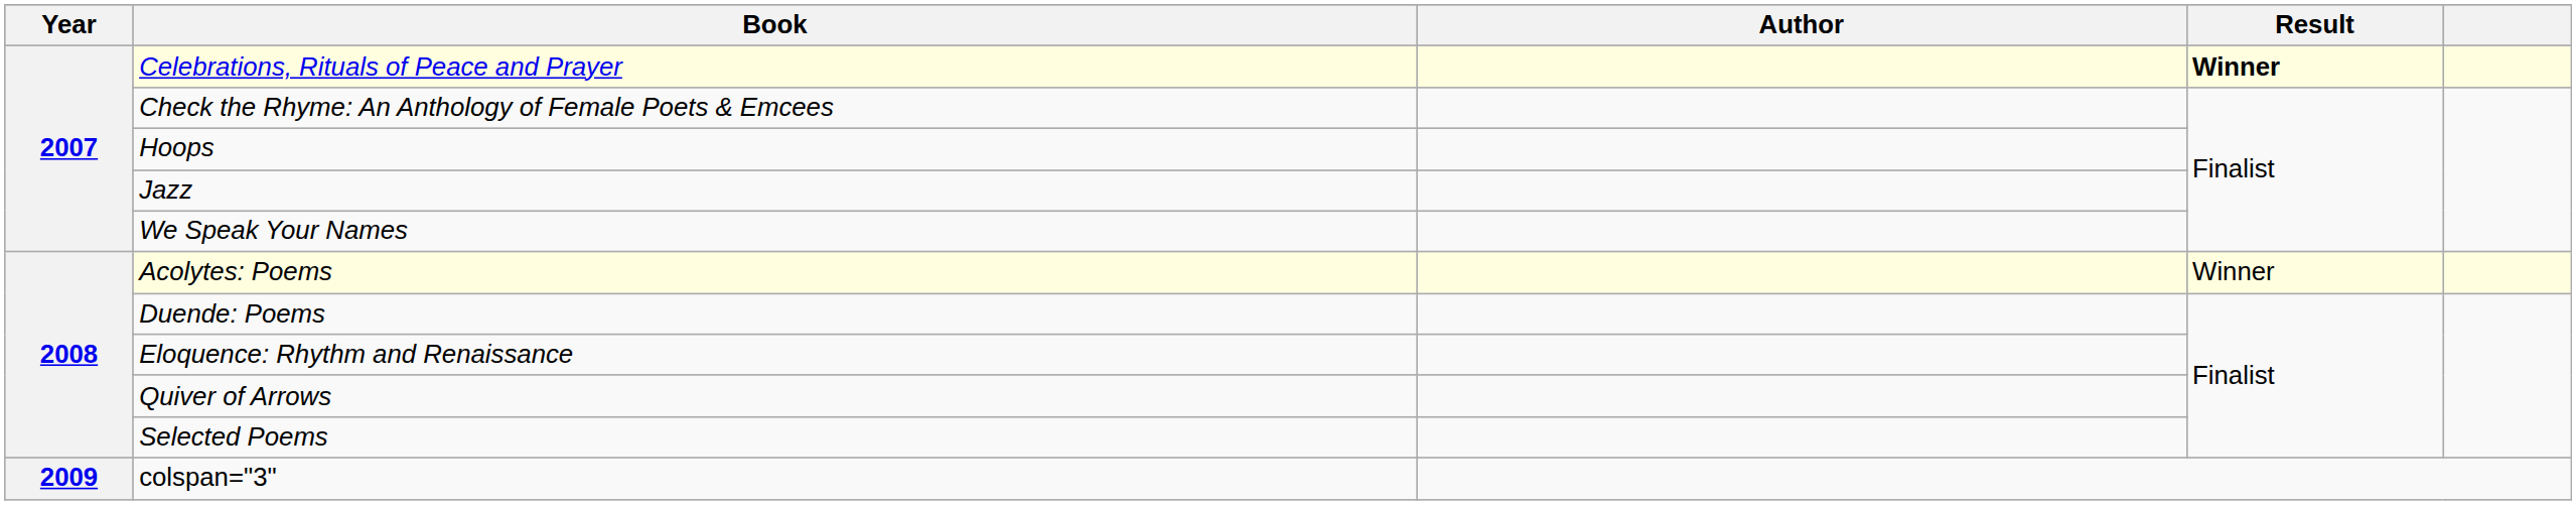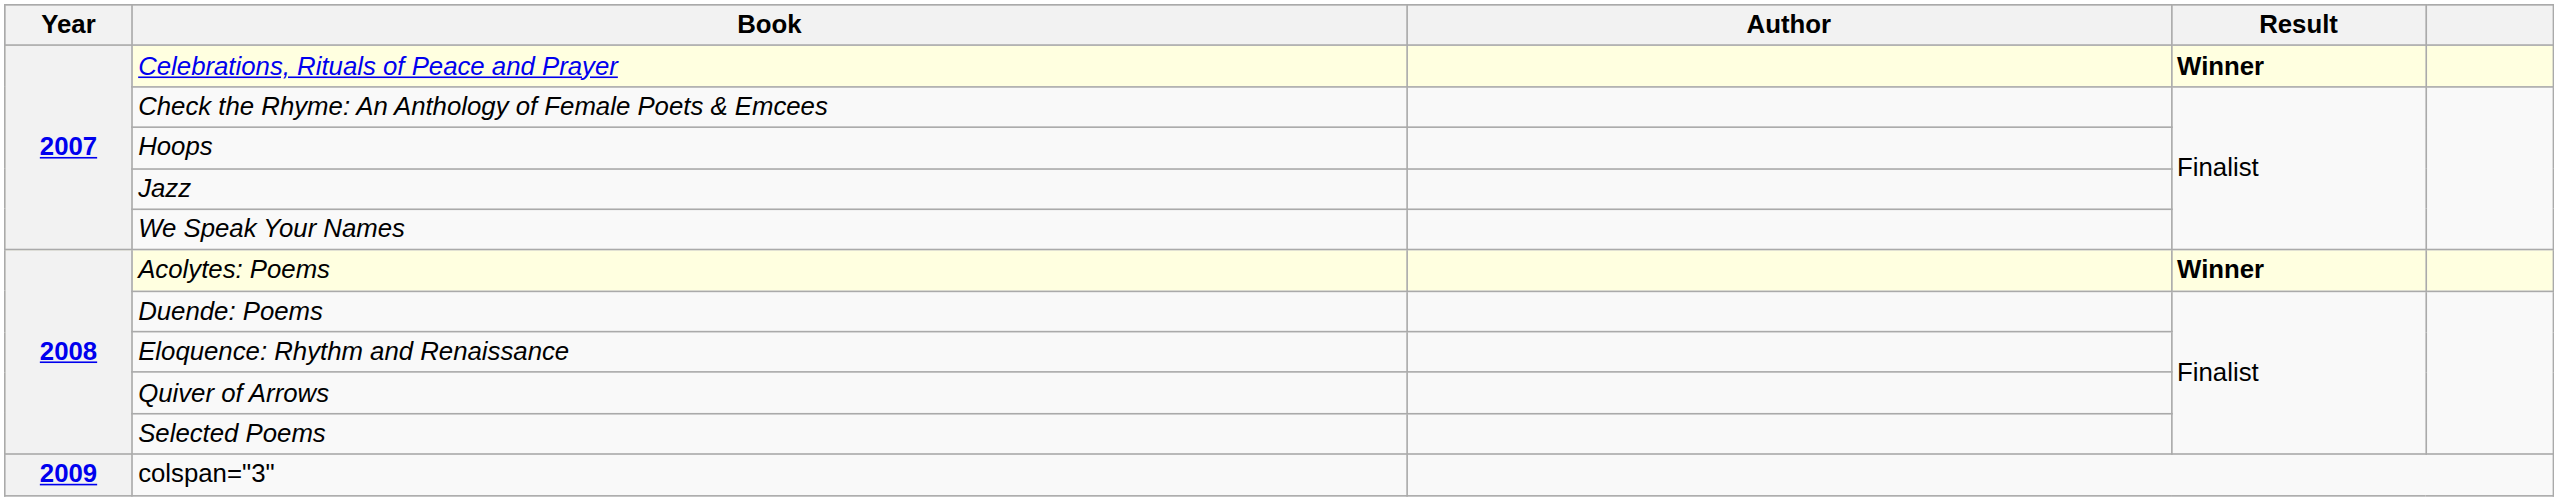Acolytes: Poems | Result: normal -> bold
